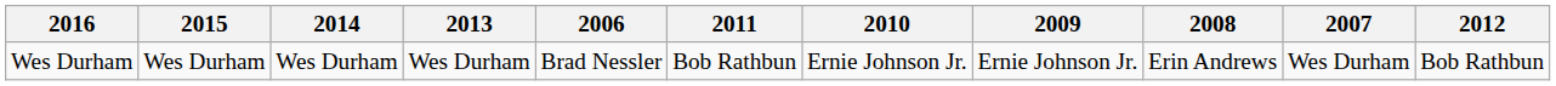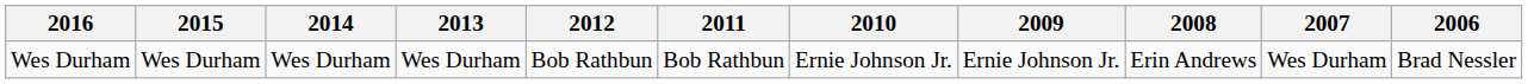columns swapped: 2012 <-> 2006
